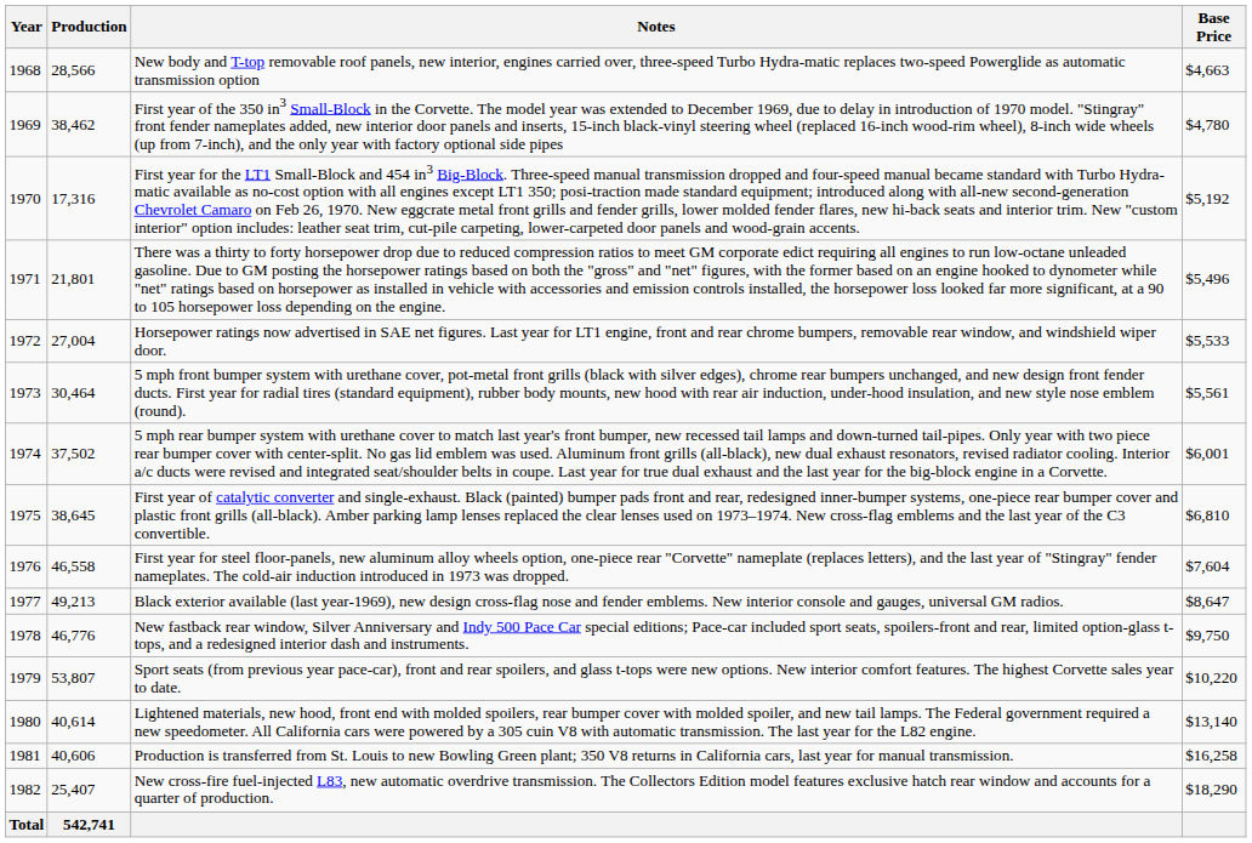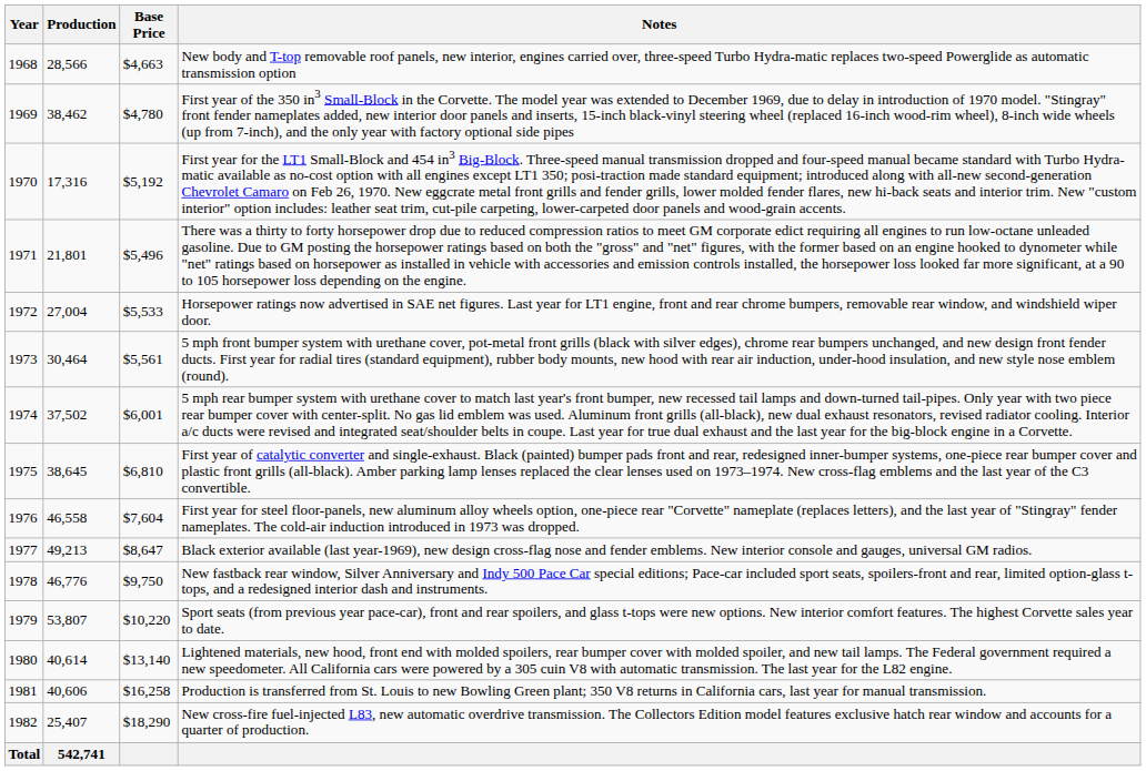columns swapped: Base Price <-> Notes
